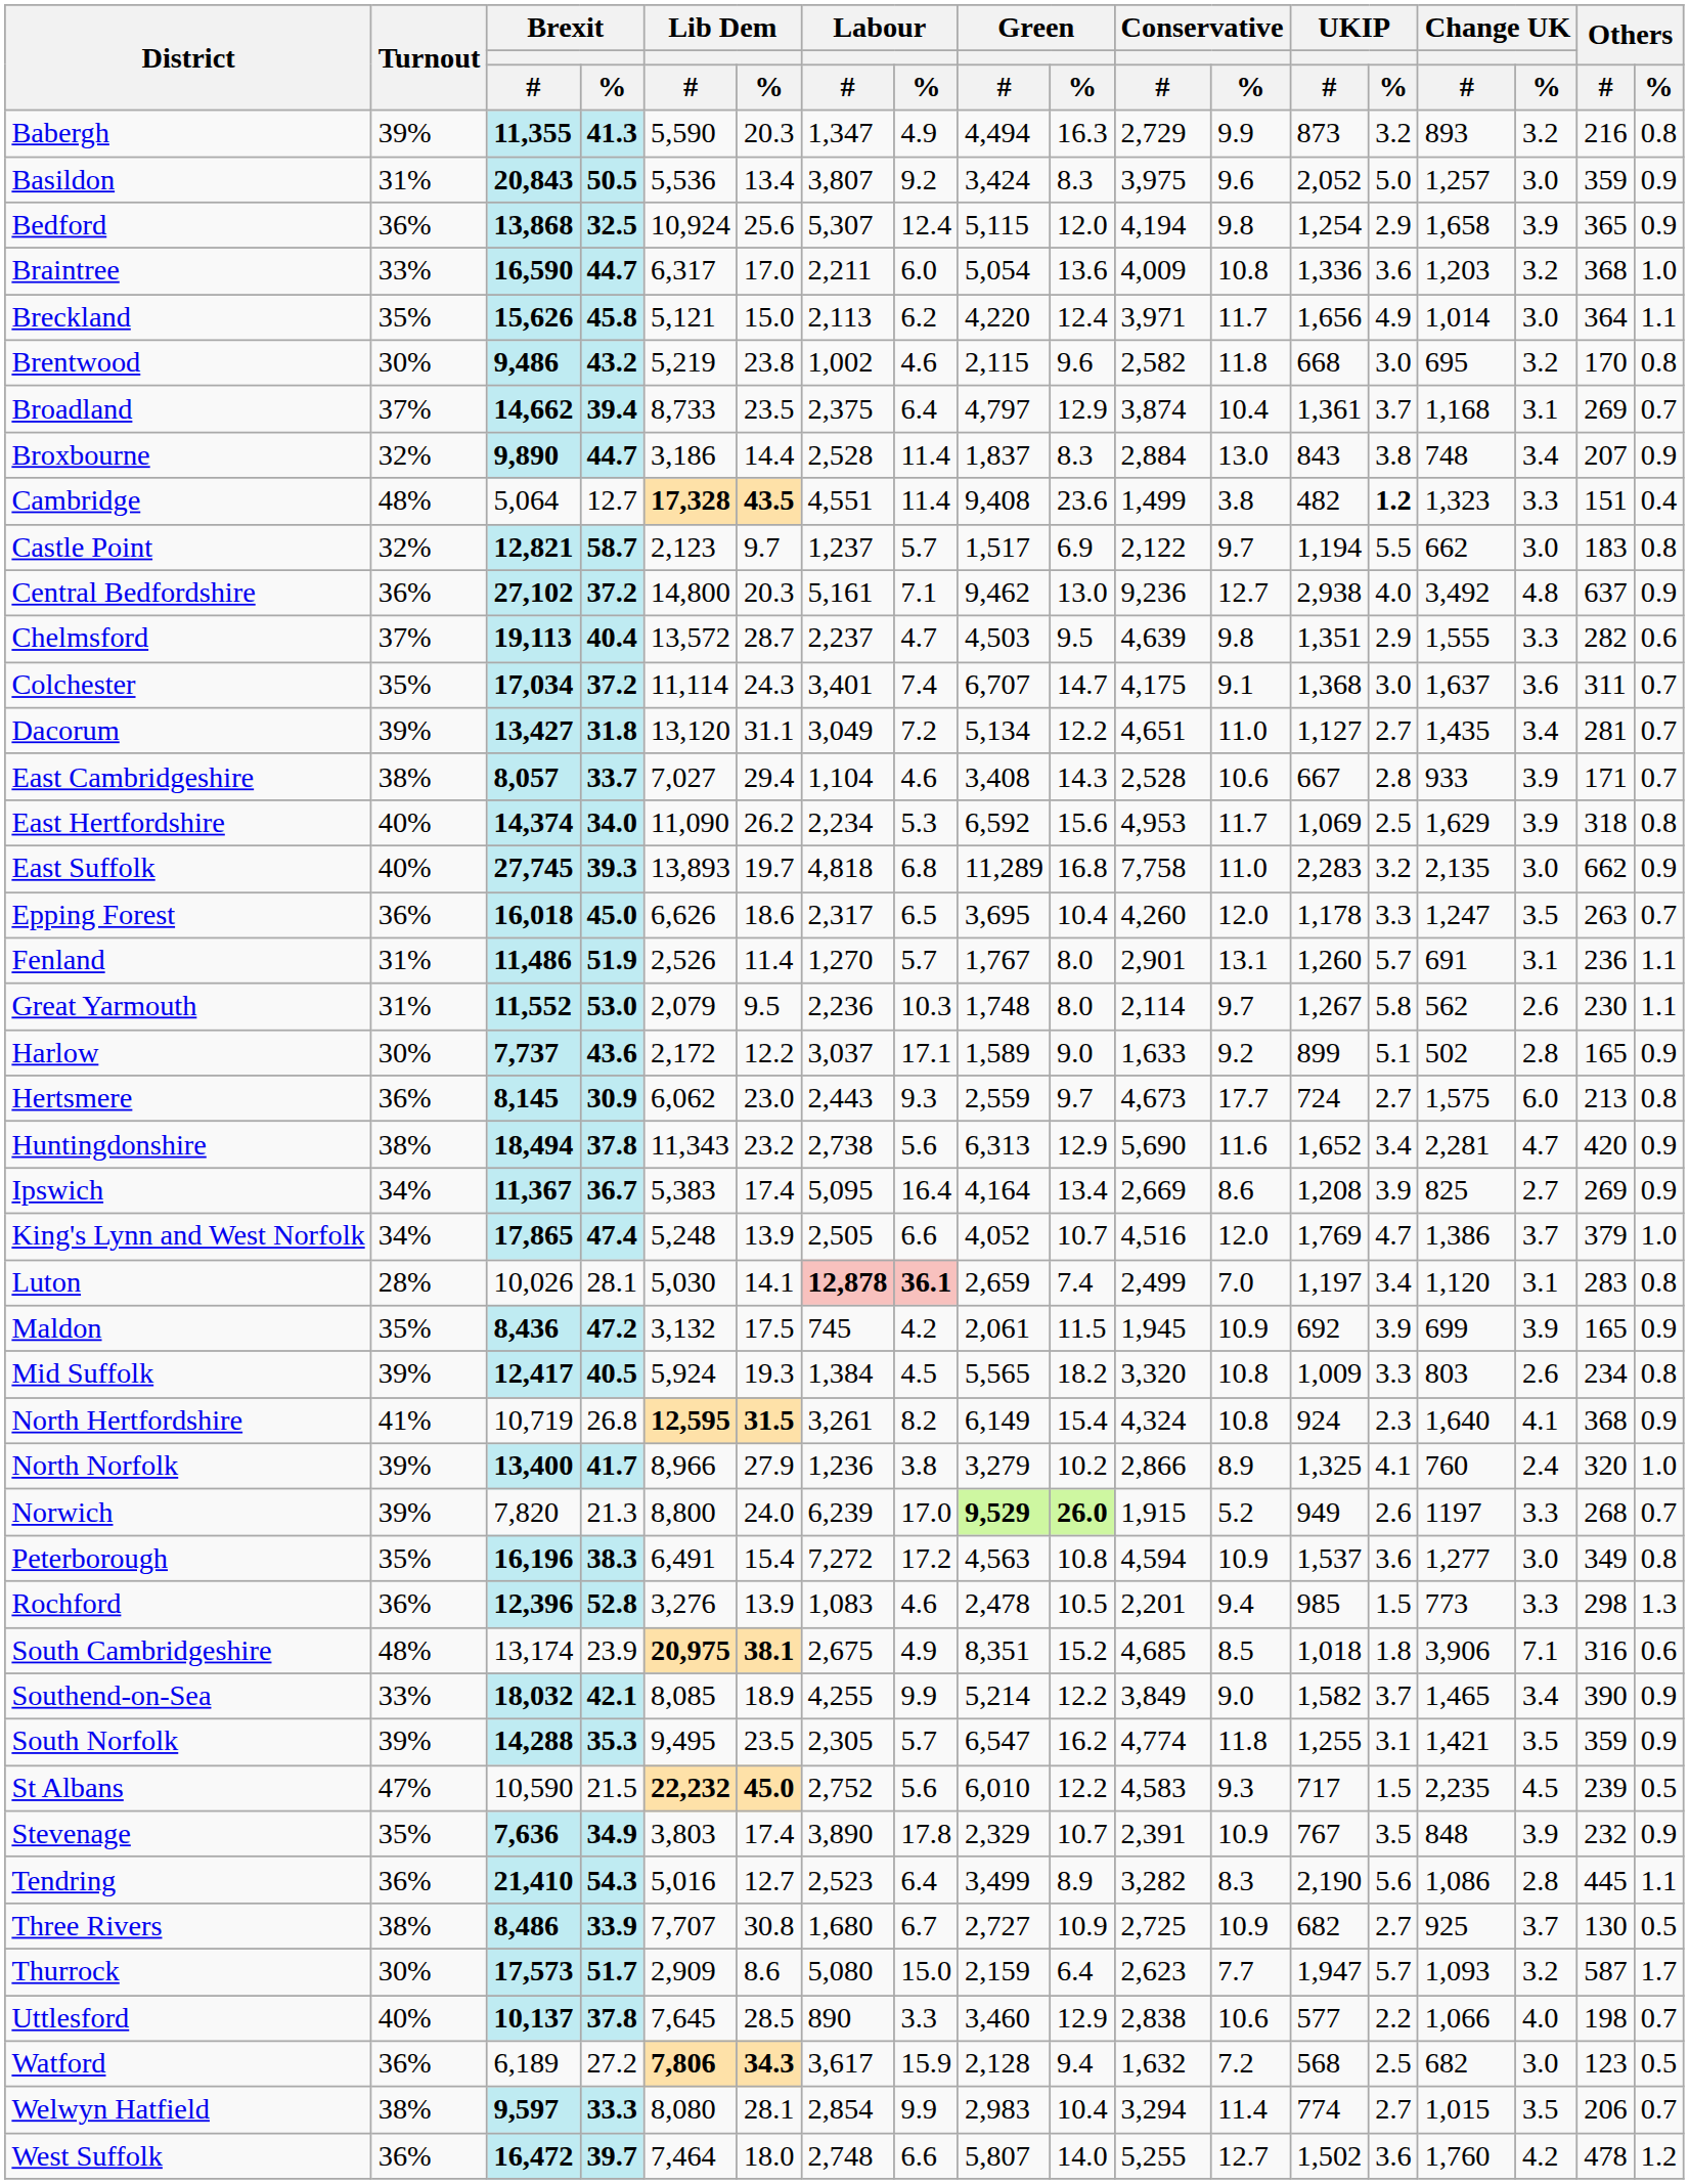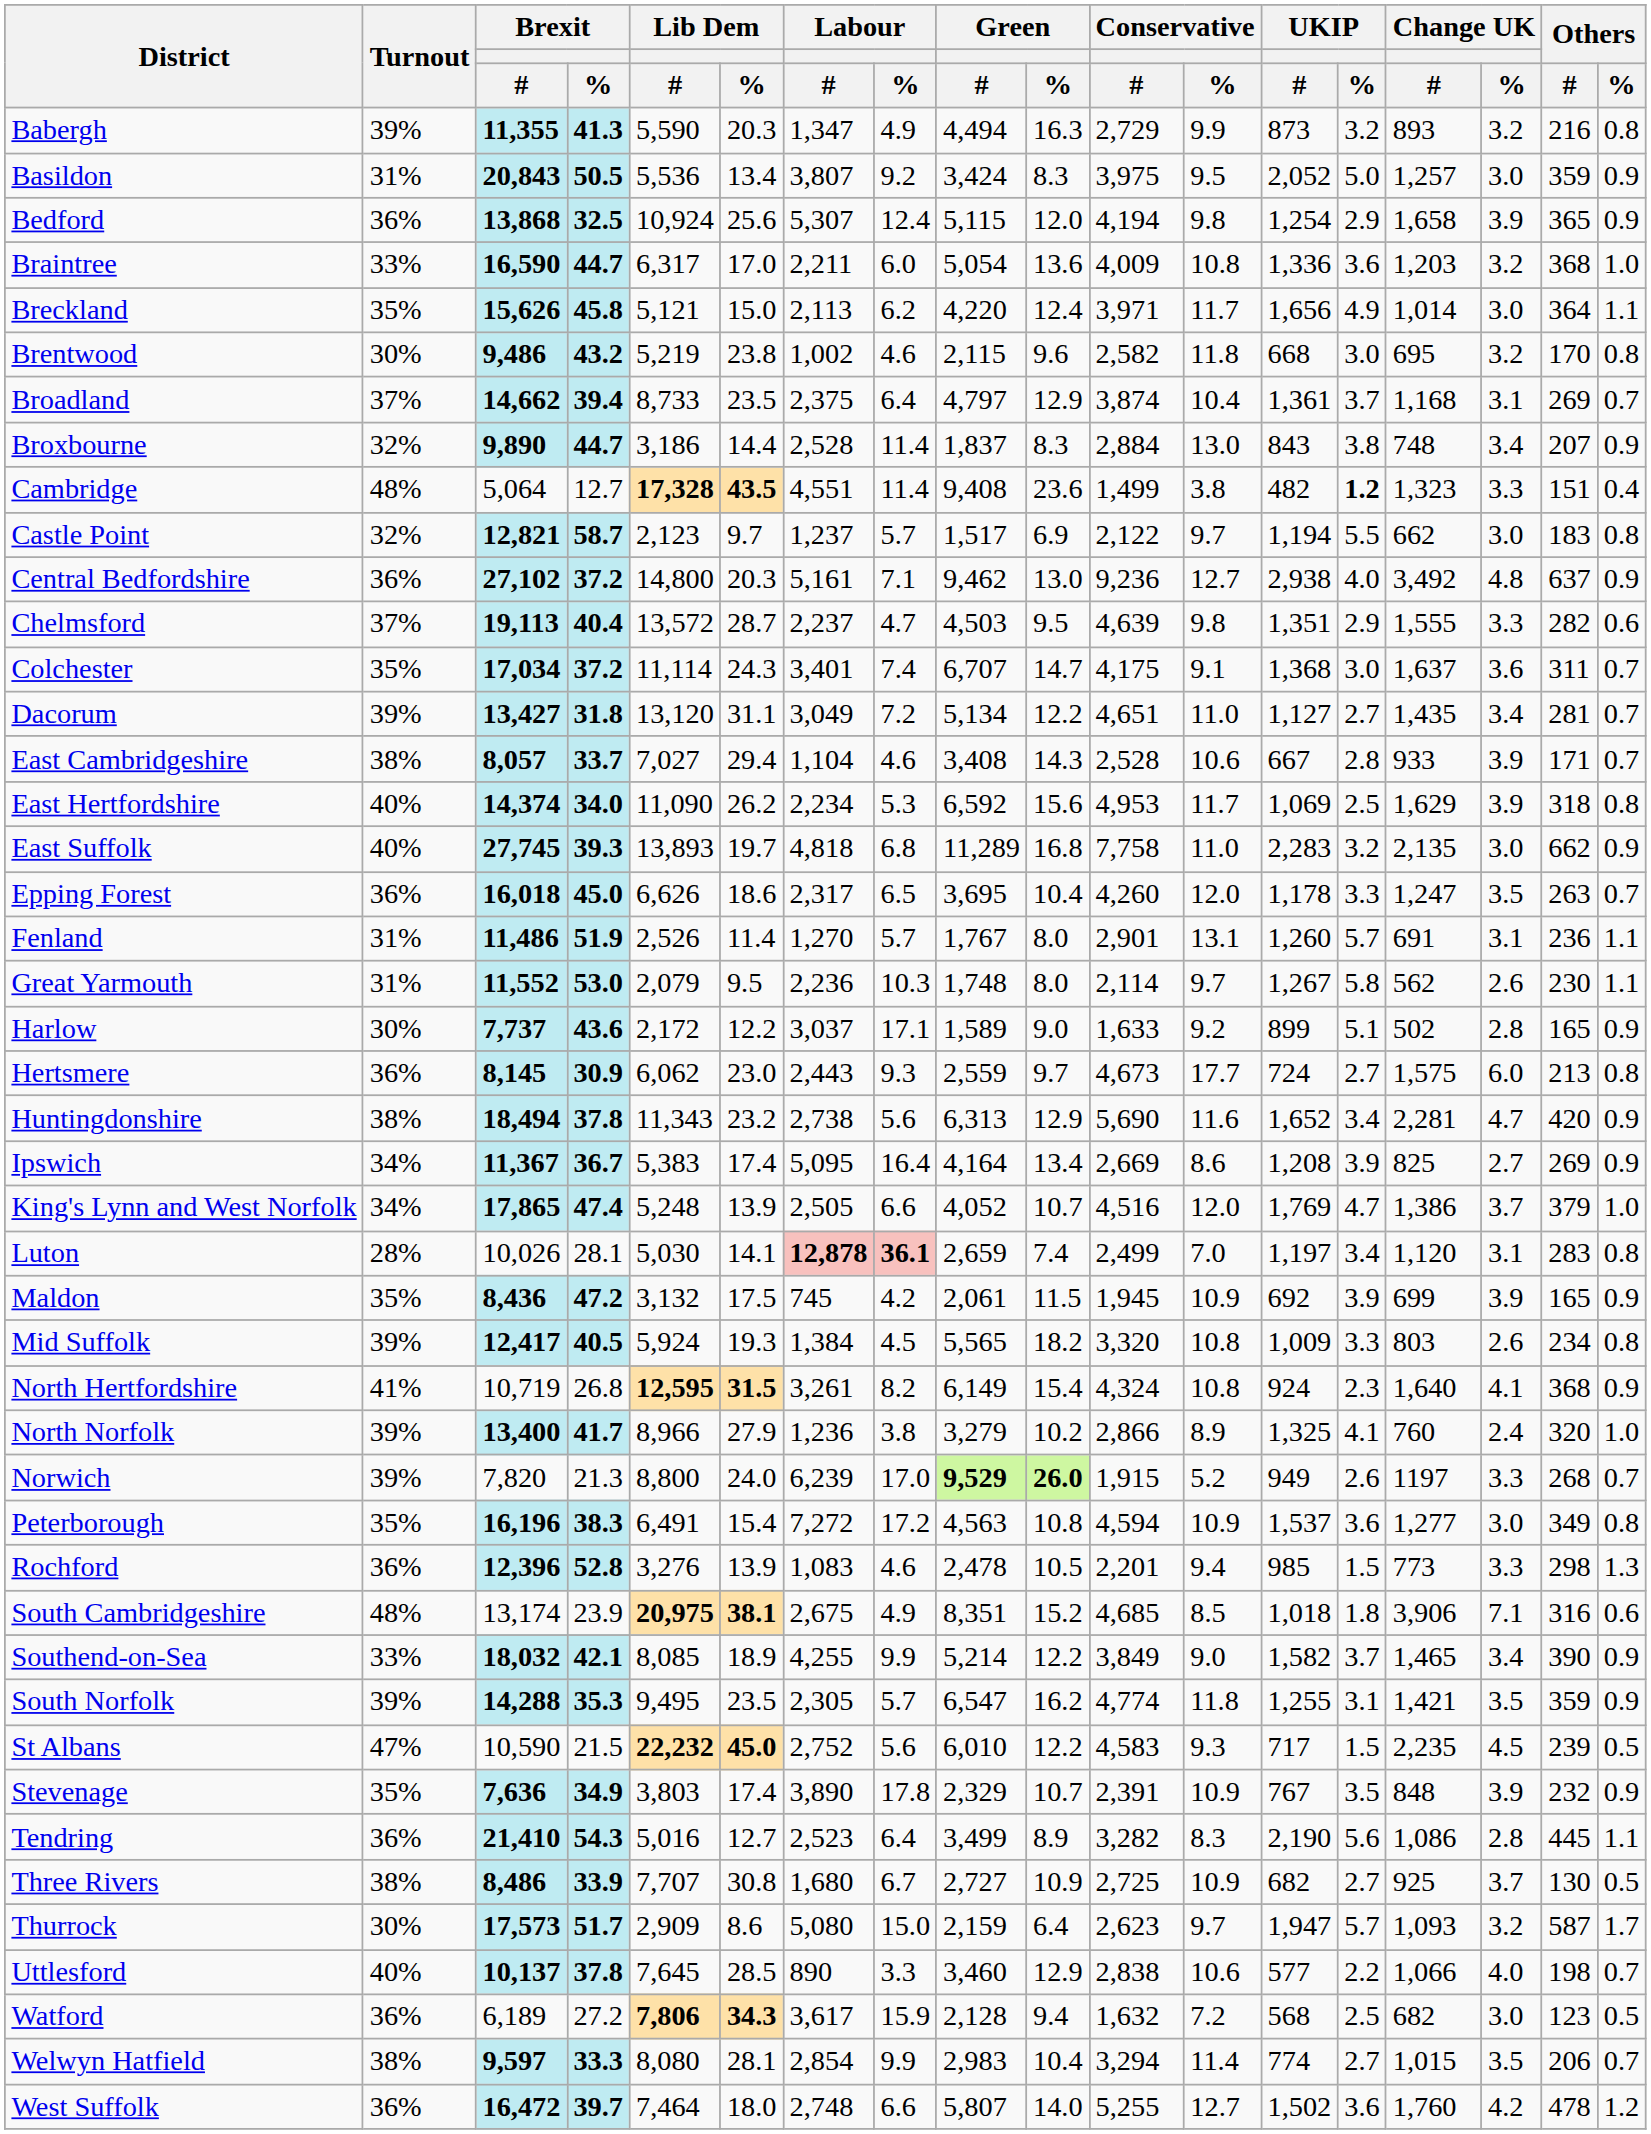Basildon | Conservative / %: 9.6 -> 9.5
Thurrock | Conservative / %: 7.7 -> 9.7
